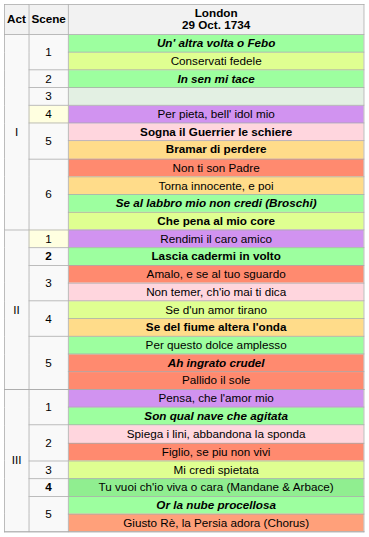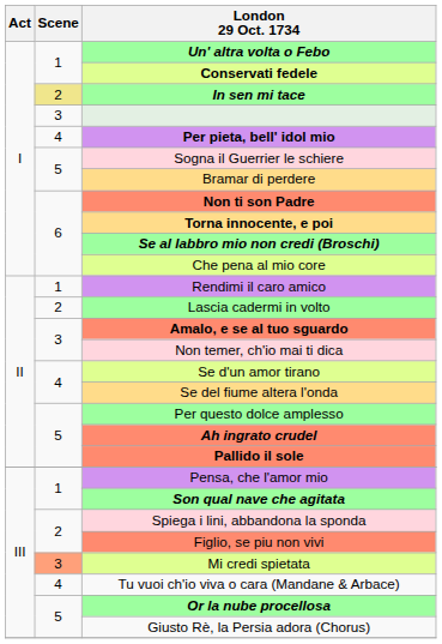Conservati fedele | London 29 Oct. 1734: normal -> bold
In sen mi tace | Scene: no background -> khaki background
Per pieta, bell' idol mio | Scene: lightyellow background -> no background
Per pieta, bell' idol mio | London 29 Oct. 1734: normal -> bold
Sogna il Guerrier le schiere | London 29 Oct. 1734: bold -> normal
Bramar di perdere | London 29 Oct. 1734: bold -> normal
Non ti son Padre | London 29 Oct. 1734: normal -> bold
Torna innocente, e poi | London 29 Oct. 1734: normal -> bold
Che pena al mio core | London 29 Oct. 1734: bold -> normal
Rendimi il caro amico | Scene: lightyellow background -> no background
Lascia cadermi in volto | Scene: bold -> normal
Lascia cadermi in volto | London 29 Oct. 1734: bold -> normal
Amalo, e se al tuo sguardo | London 29 Oct. 1734: normal -> bold
Se del fiume altera l'onda | London 29 Oct. 1734: bold -> normal
Pallido il sole | London 29 Oct. 1734: normal -> bold
Mi credi spietata | Scene: no background -> lightsalmon background
Tu vuoi ch'io viva o cara (Mandane & Arbace) | Scene: bold -> normal
Tu vuoi ch'io viva o cara (Mandane & Arbace) | London 29 Oct. 1734: lightgreen background -> no background
Giusto Rè, la Persia adora (Chorus) | London 29 Oct. 1734: lightsalmon background -> no background
